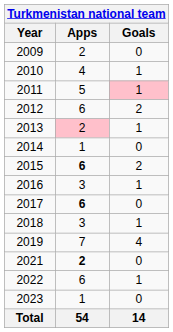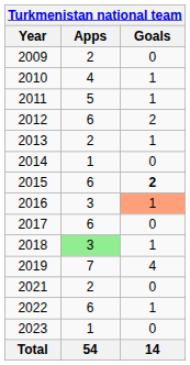2011 | Goals: pink background -> no background
2013 | Apps: pink background -> no background
2015 | Apps: bold -> normal
2015 | Goals: normal -> bold
2016 | Goals: no background -> lightsalmon background
2017 | Apps: bold -> normal
2018 | Apps: no background -> lightgreen background
2021 | Apps: bold -> normal
